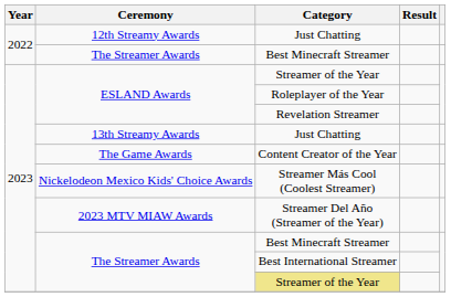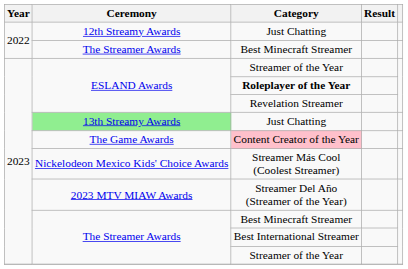Roleplayer of the Year | Category: normal -> bold
13th Streamy Awards / Just Chatting | Ceremony: no background -> lightgreen background
Content Creator of the Year | Category: no background -> pink background
The Streamer Awards / Streamer of the Year | Category: khaki background -> no background
